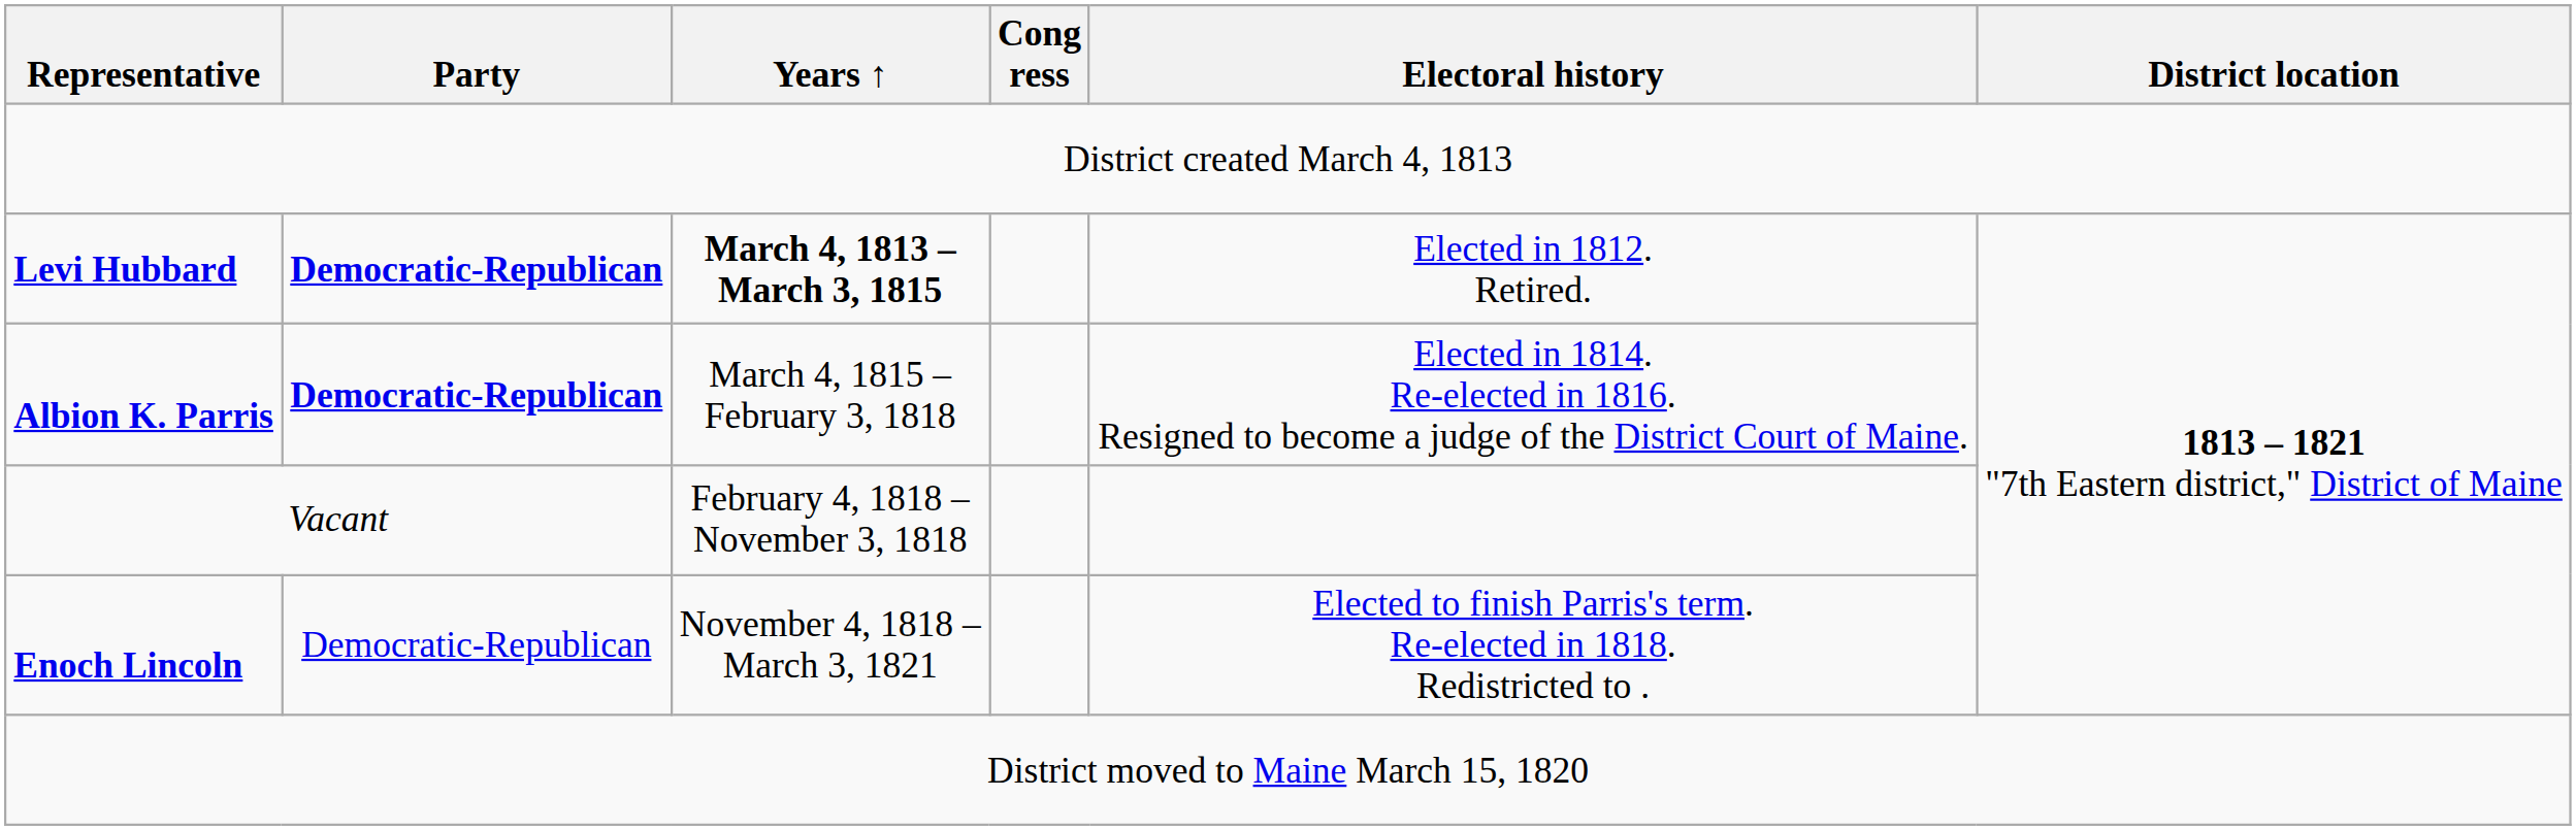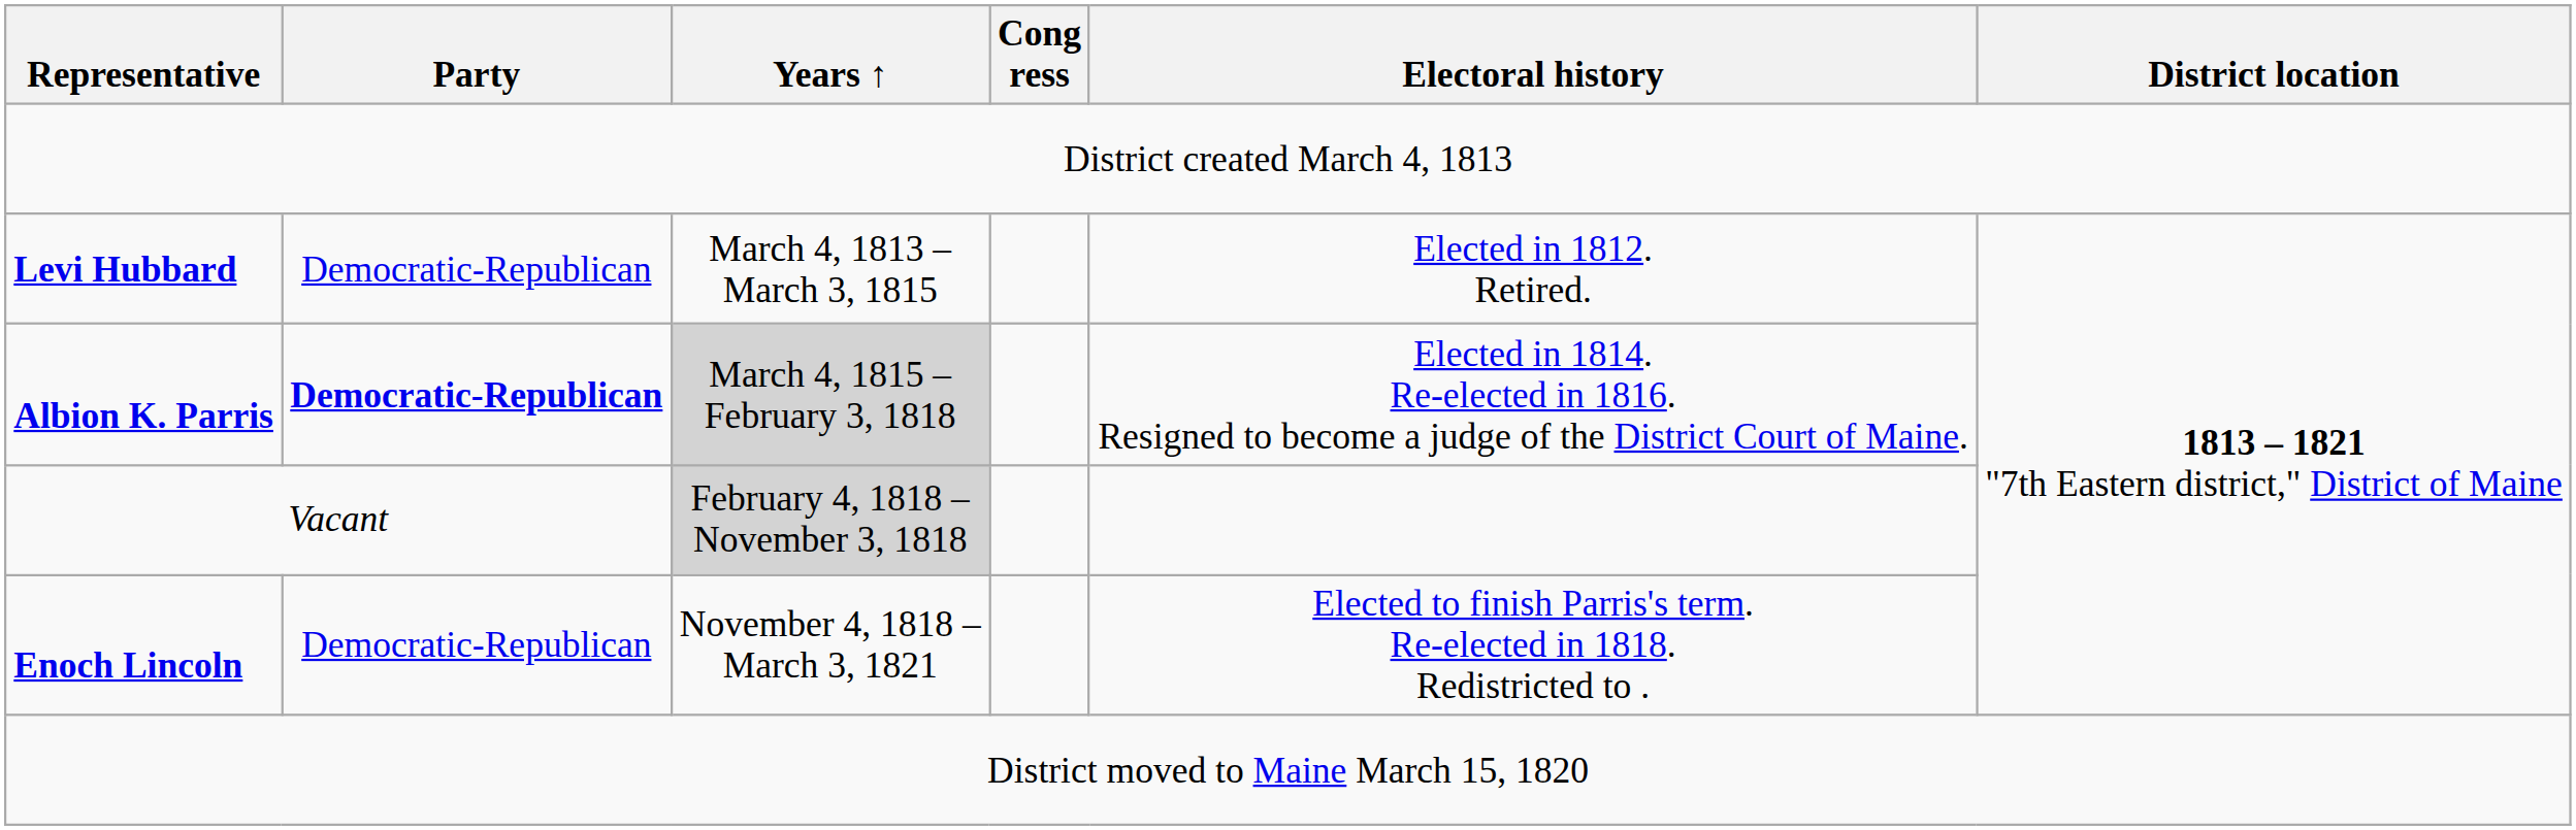Levi Hubbard | Party: bold -> normal
Levi Hubbard | Years ↑: bold -> normal
Albion K. Parris | Years ↑: no background -> lightgrey background
Vacant | Years ↑: no background -> lightgrey background
